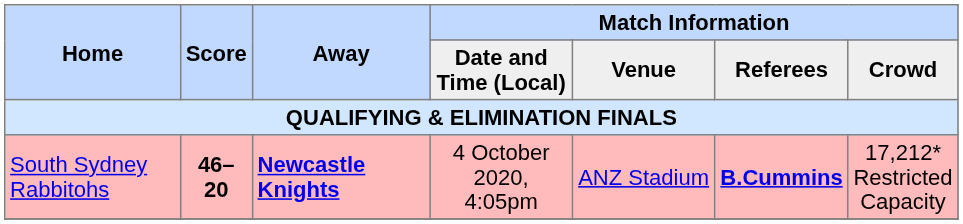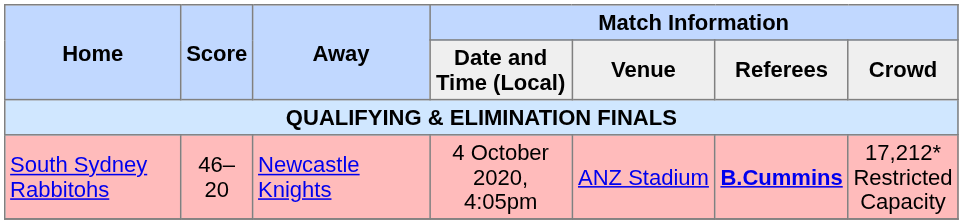South Sydney Rabbitohs | Score: bold -> normal
South Sydney Rabbitohs | Away: bold -> normal
